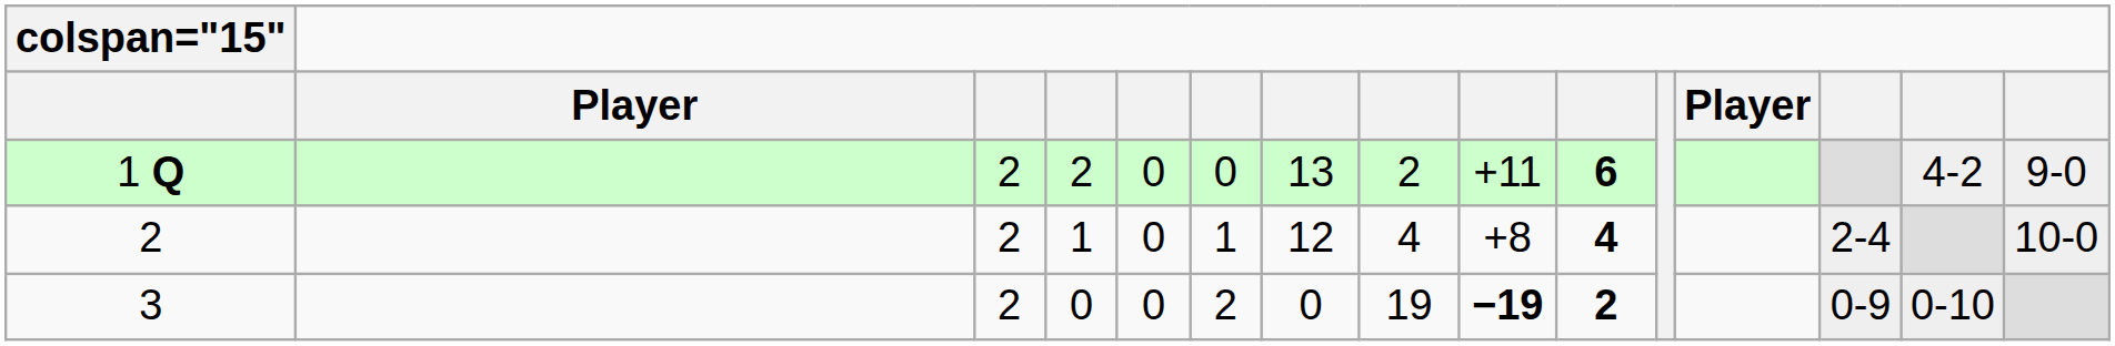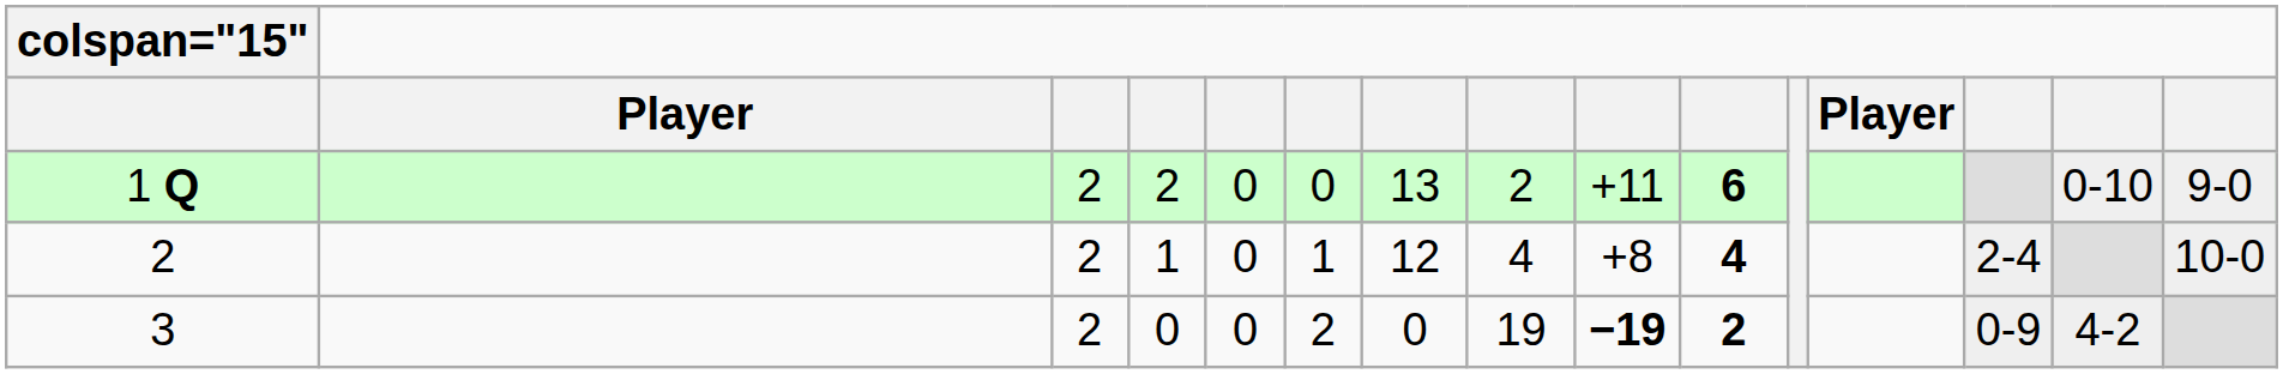1 Q | column 14: 4-2 -> 0-10
3 | column 14: 0-10 -> 4-2
